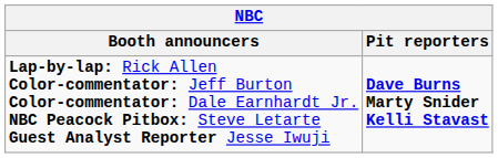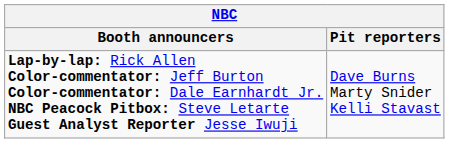row 3 | Pit reporters: bold -> normal
